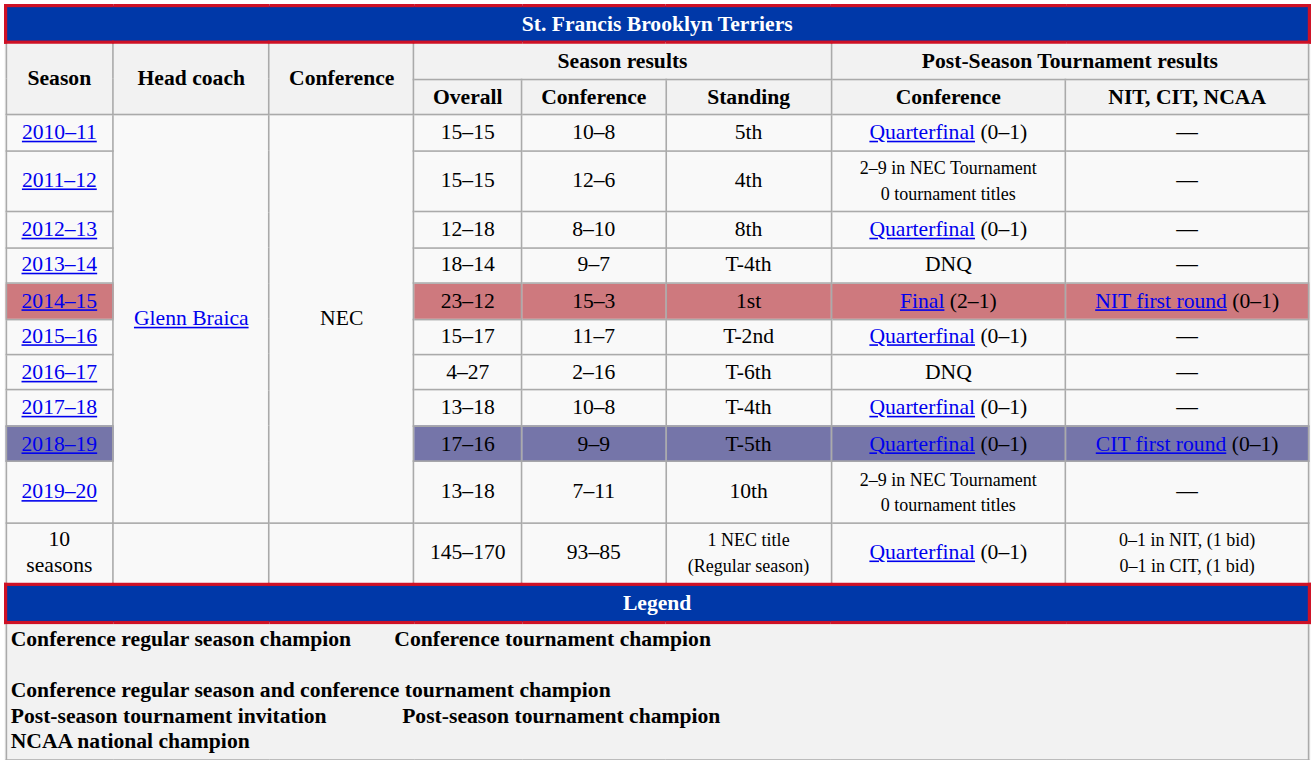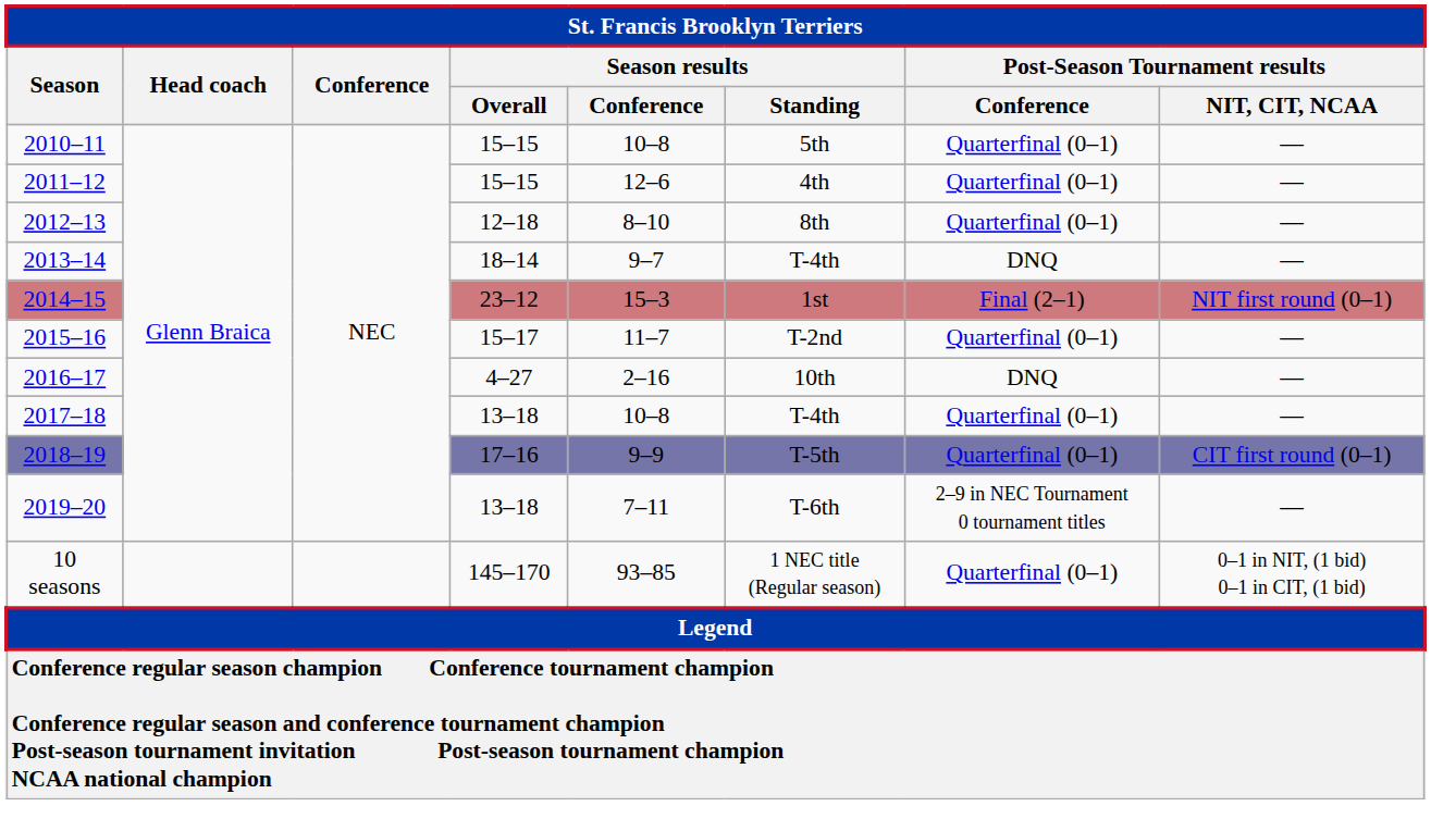2011–12 | Post-Season Tournament results / Conference: 2–9 in NEC Tournament 0 tournament titles -> Quarterfinal (0–1)
2016–17 | Season results / Standing: T-6th -> 10th
2019–20 | Season results / Standing: 10th -> T-6th
